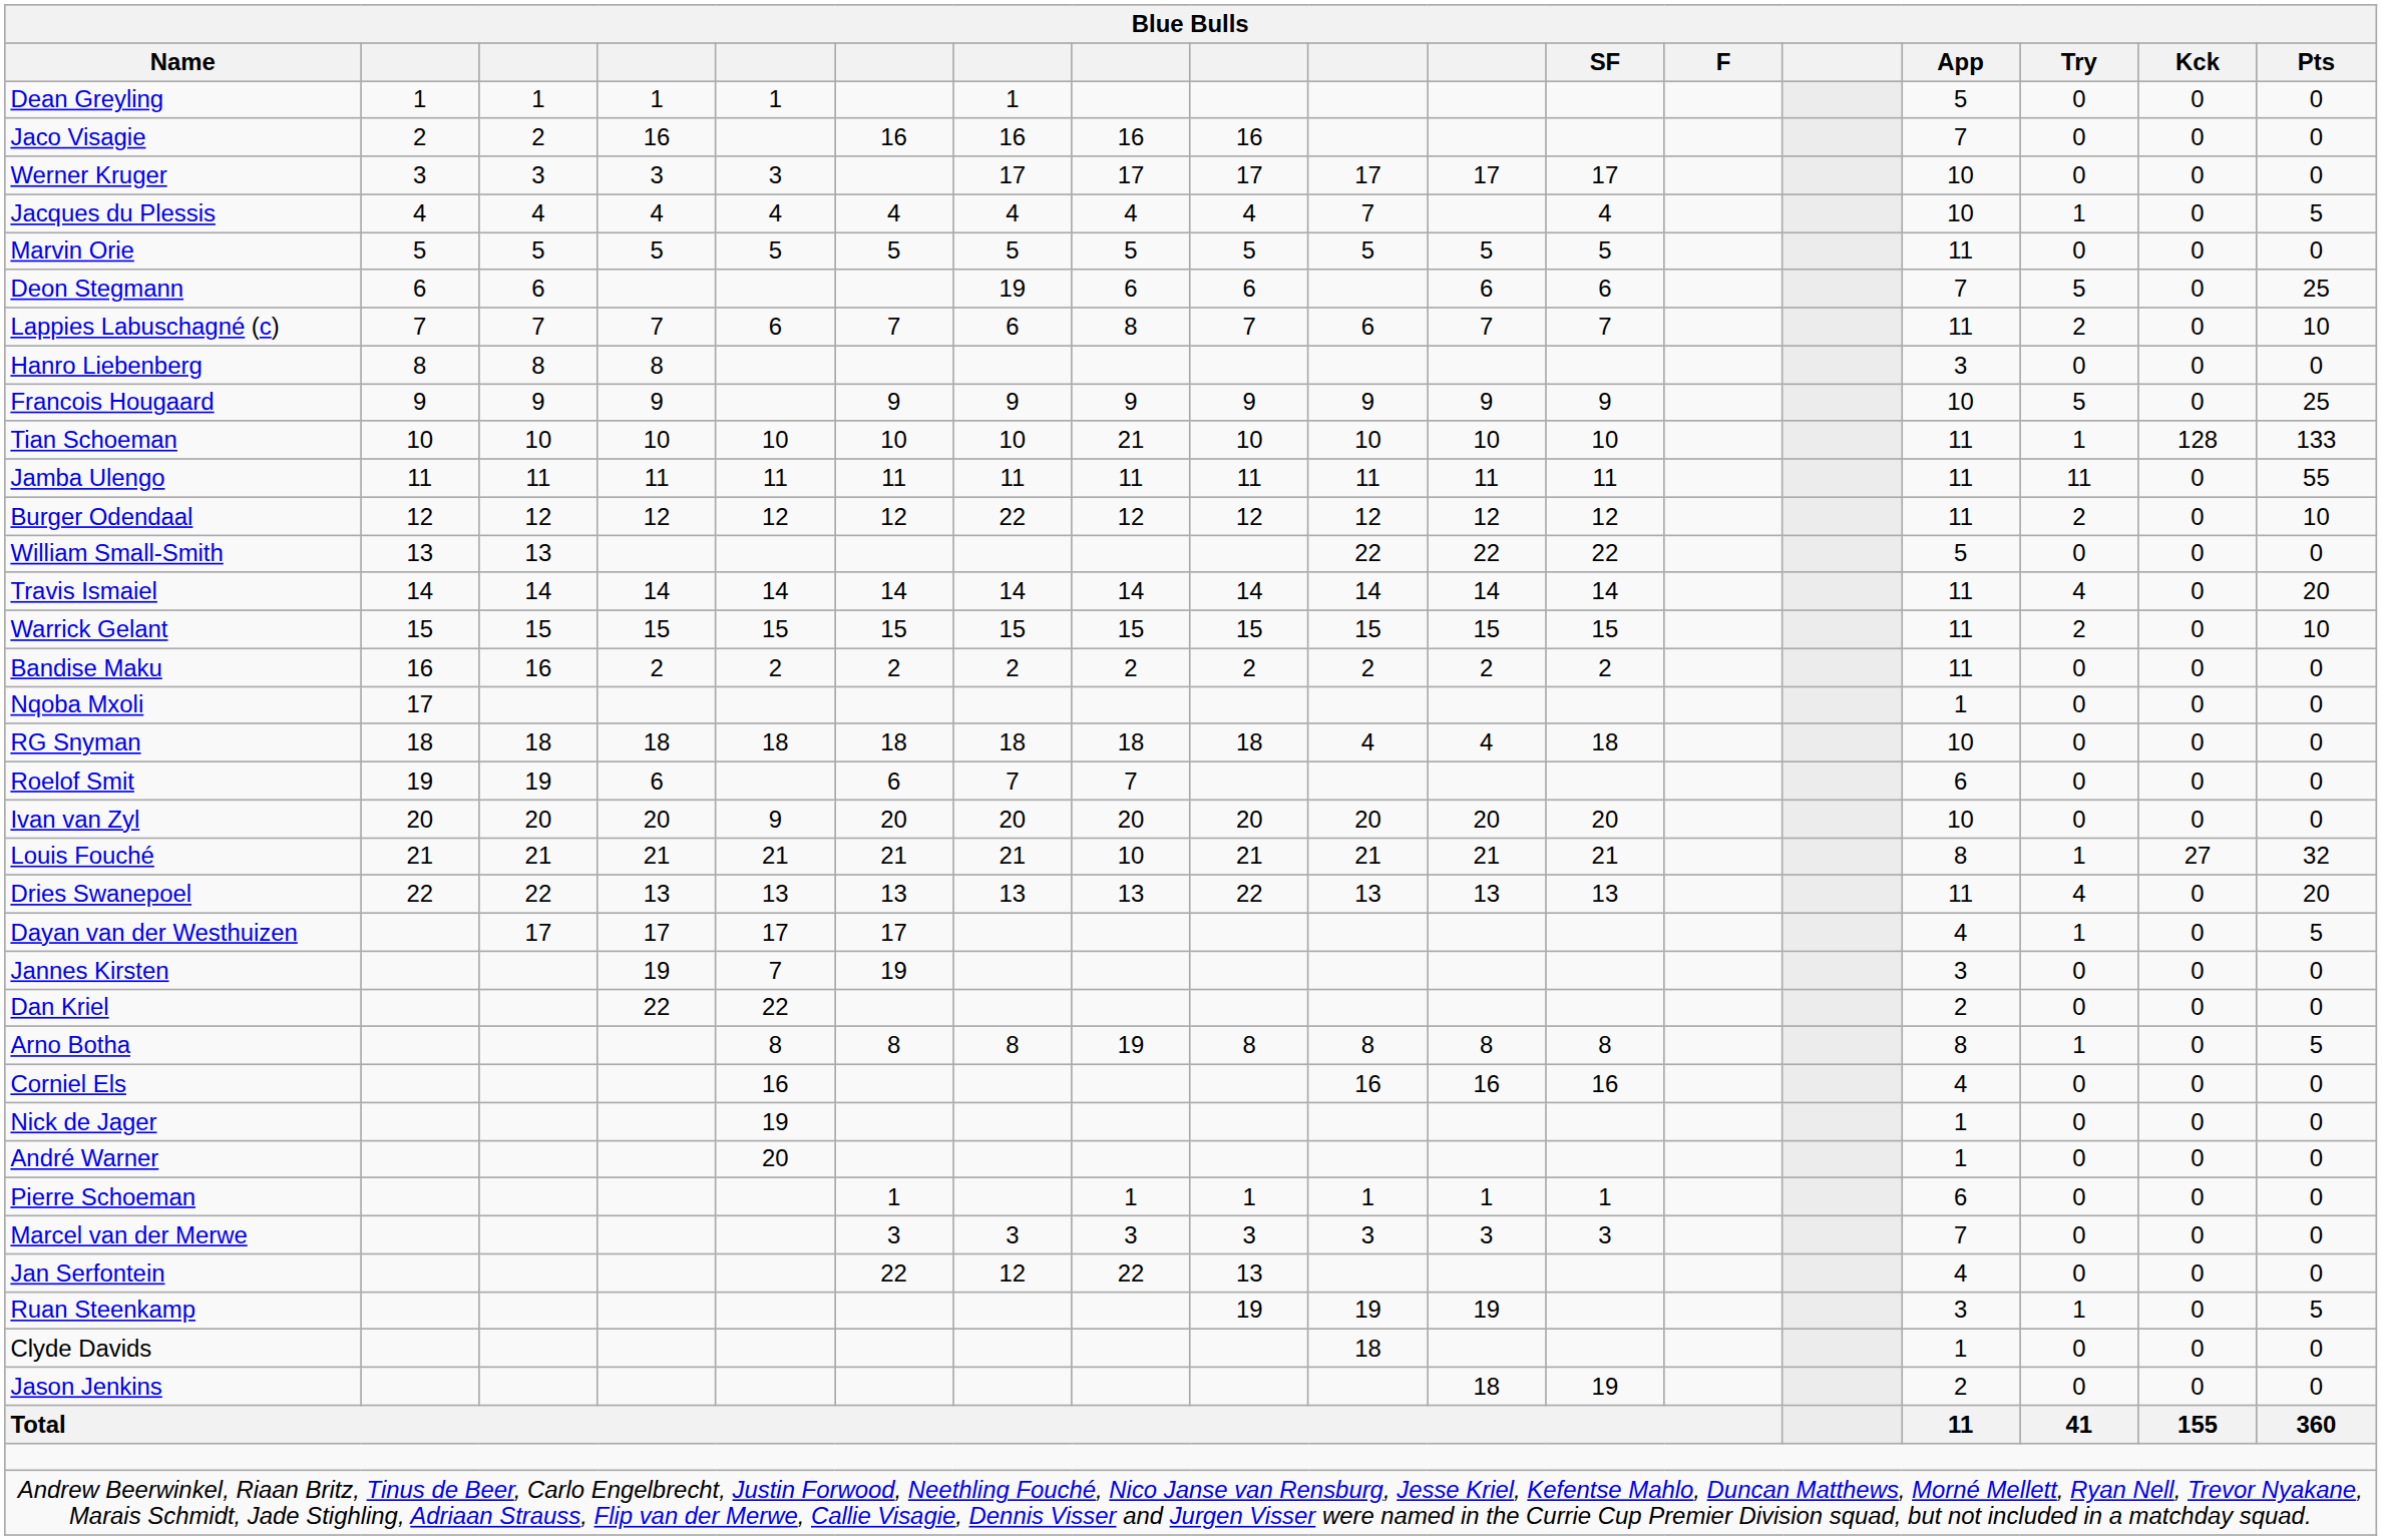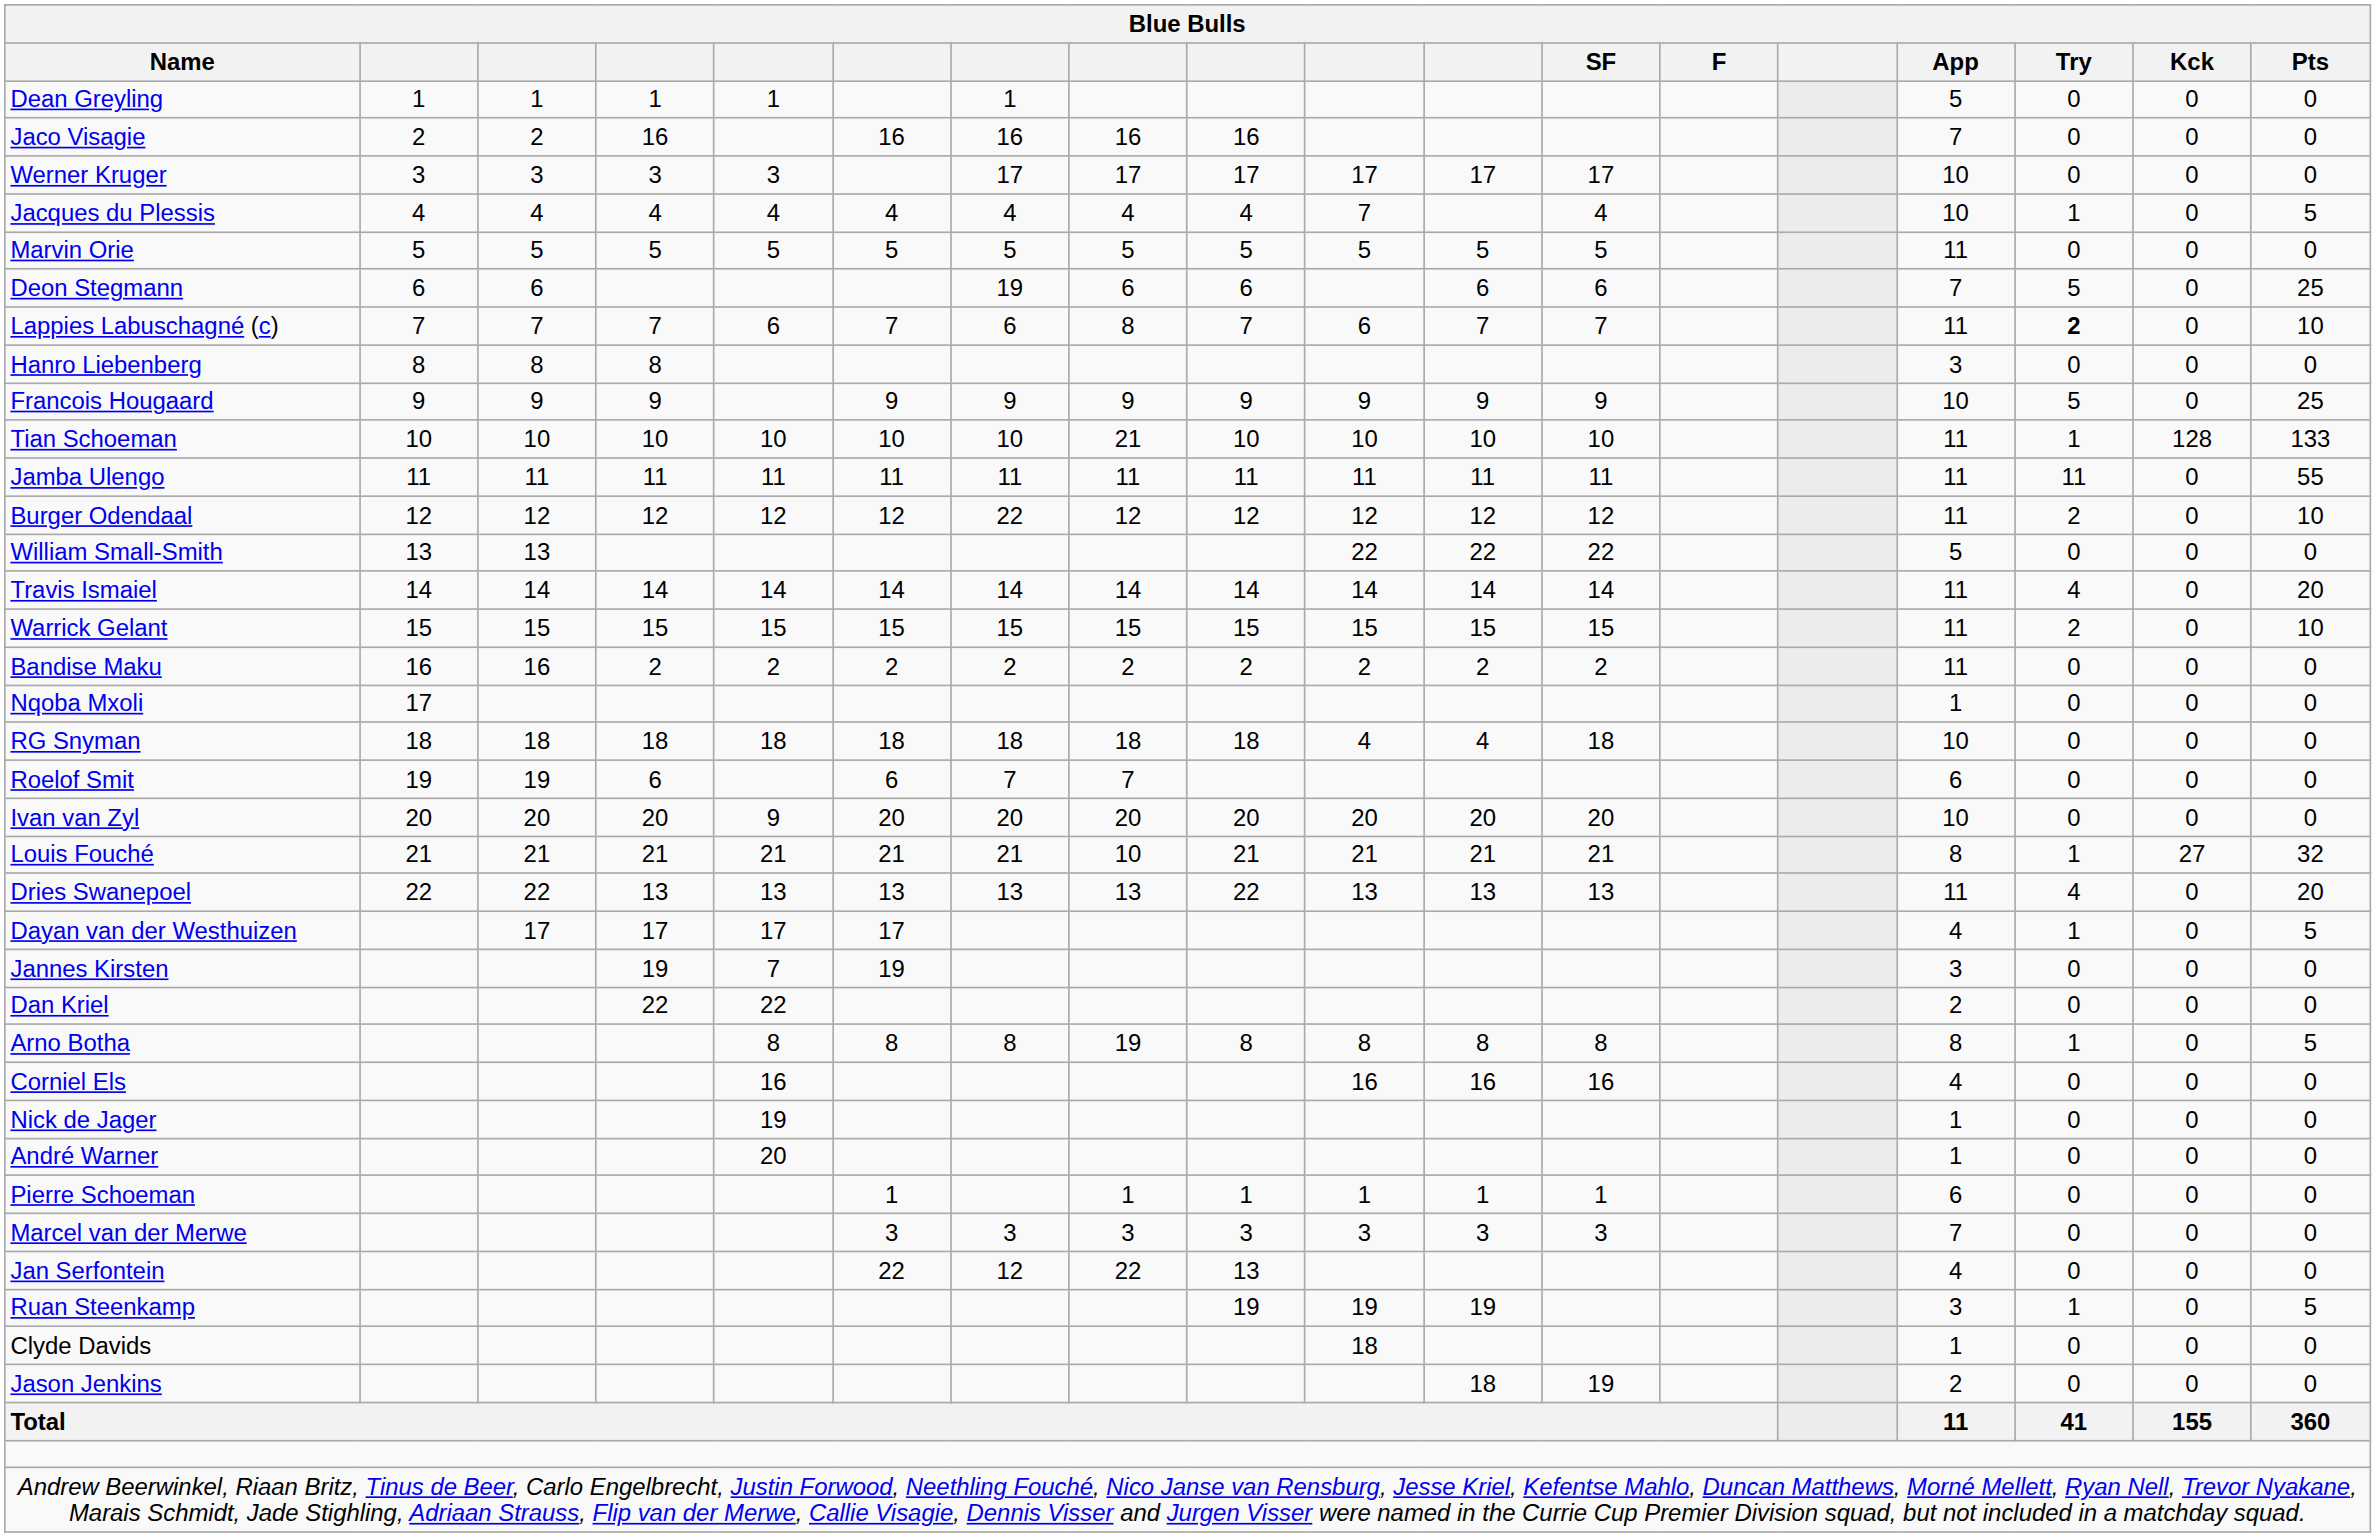Lappies Labuschagné (c) | Try: normal -> bold
